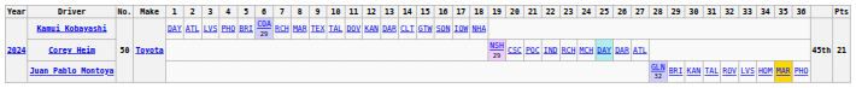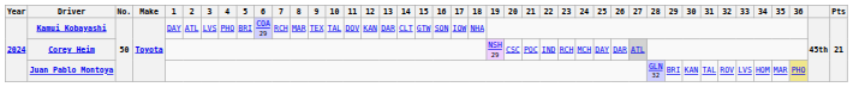Corey Heim | 25: paleturquoise background -> no background
Corey Heim | 27: no background -> lightgrey background
Juan Pablo Montoya | 35: gold background -> no background
Juan Pablo Montoya | 36: no background -> khaki background
